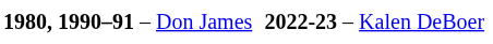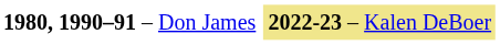1980, 1990–91 – Don James | column 2: no background -> khaki background
